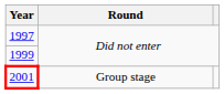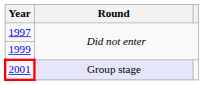2001 | Round: no background -> lavender background
